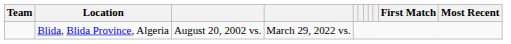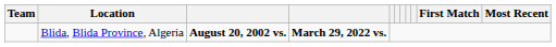Blida, Blida Province, Algeria | column 3: normal -> bold
Blida, Blida Province, Algeria | column 4: normal -> bold
